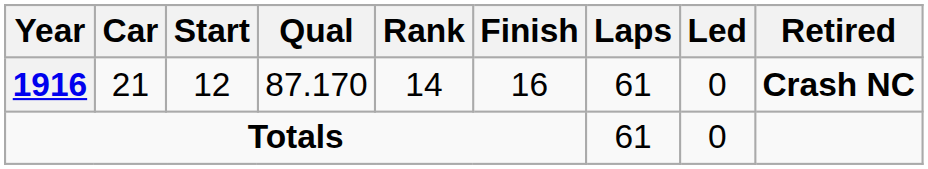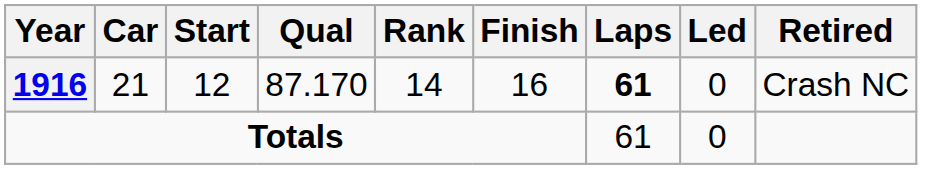1916 | Laps: normal -> bold
1916 | Retired: bold -> normal
